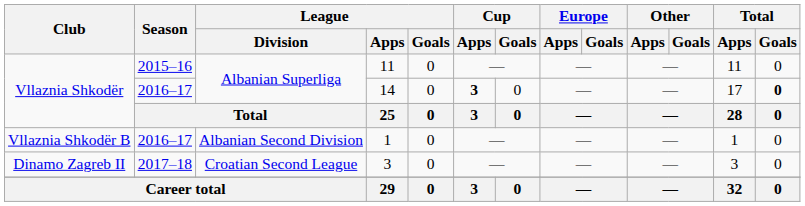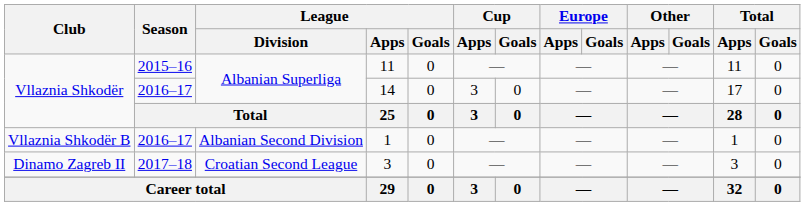14 | Cup / Apps: bold -> normal
14 | Total / Goals: bold -> normal
